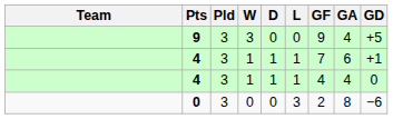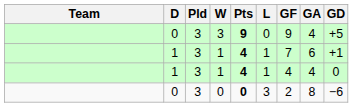columns swapped: Pts <-> D
